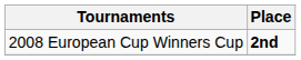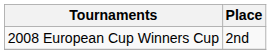2008 European Cup Winners Cup | Place: bold -> normal
